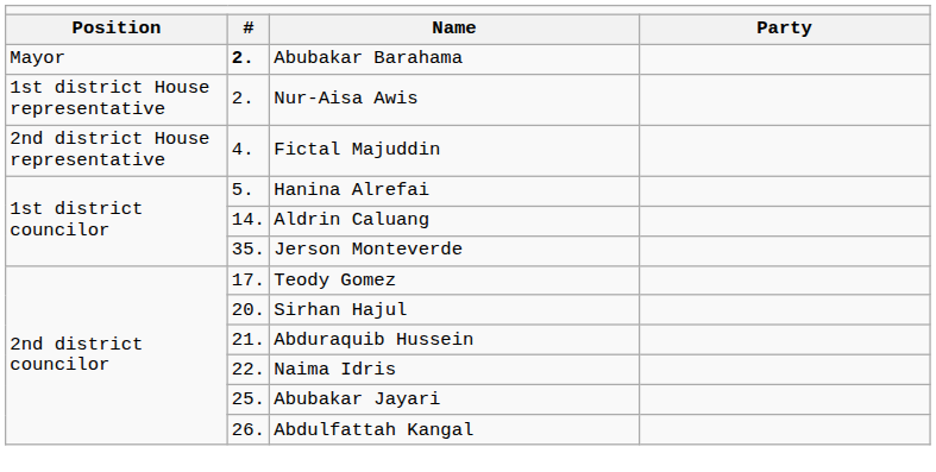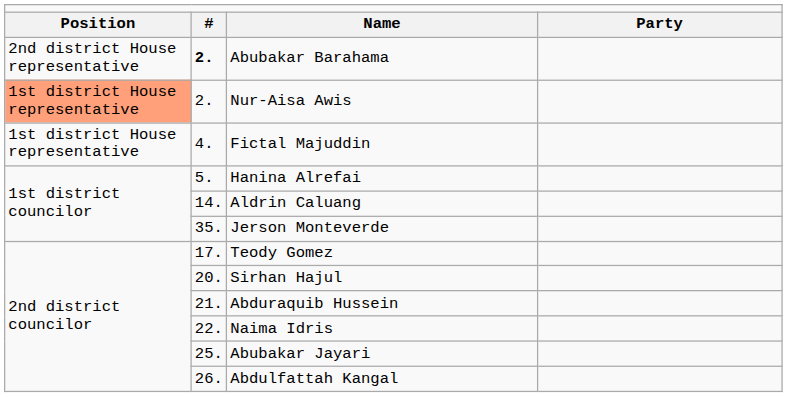Abubakar Barahama | column 1: Mayor -> 2nd district House representative
Nur-Aisa Awis | column 1: no background -> lightsalmon background
Fictal Majuddin | column 1: 2nd district House representative -> 1st district House representative
